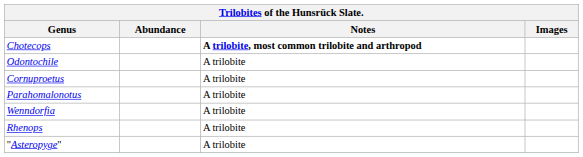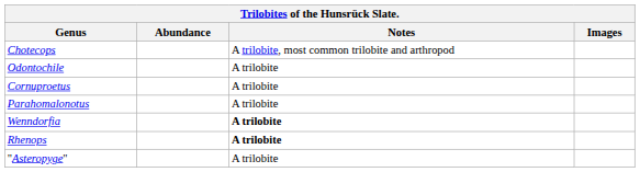Chotecops | Notes: bold -> normal
Wenndorfia | Notes: normal -> bold
Rhenops | Notes: normal -> bold
